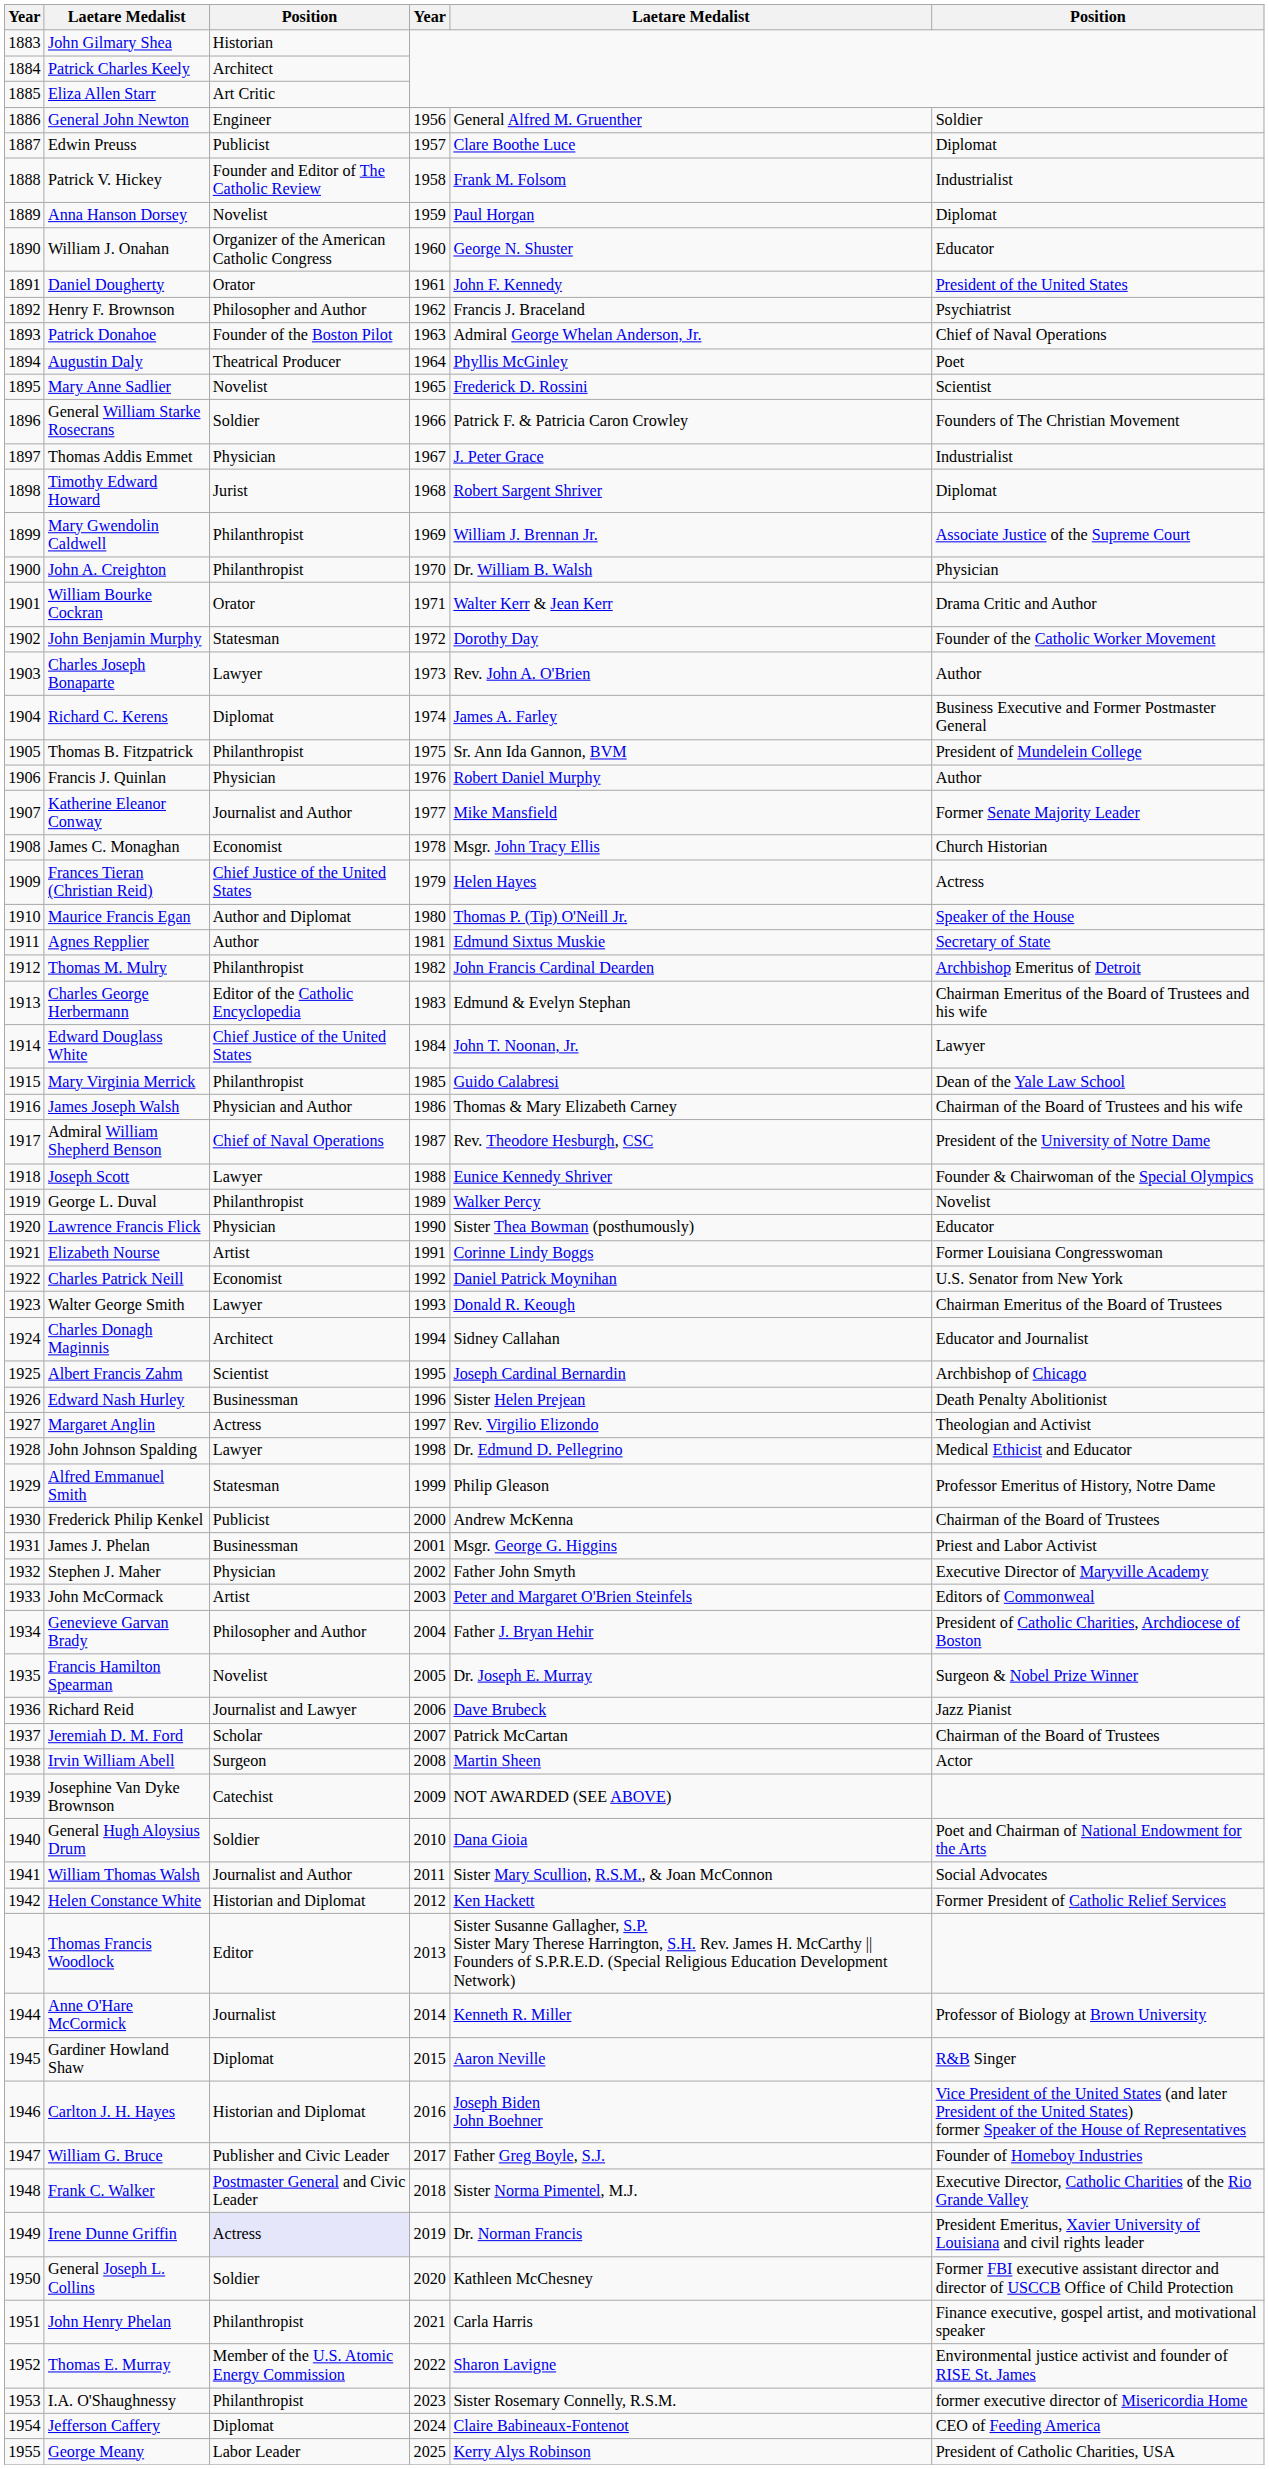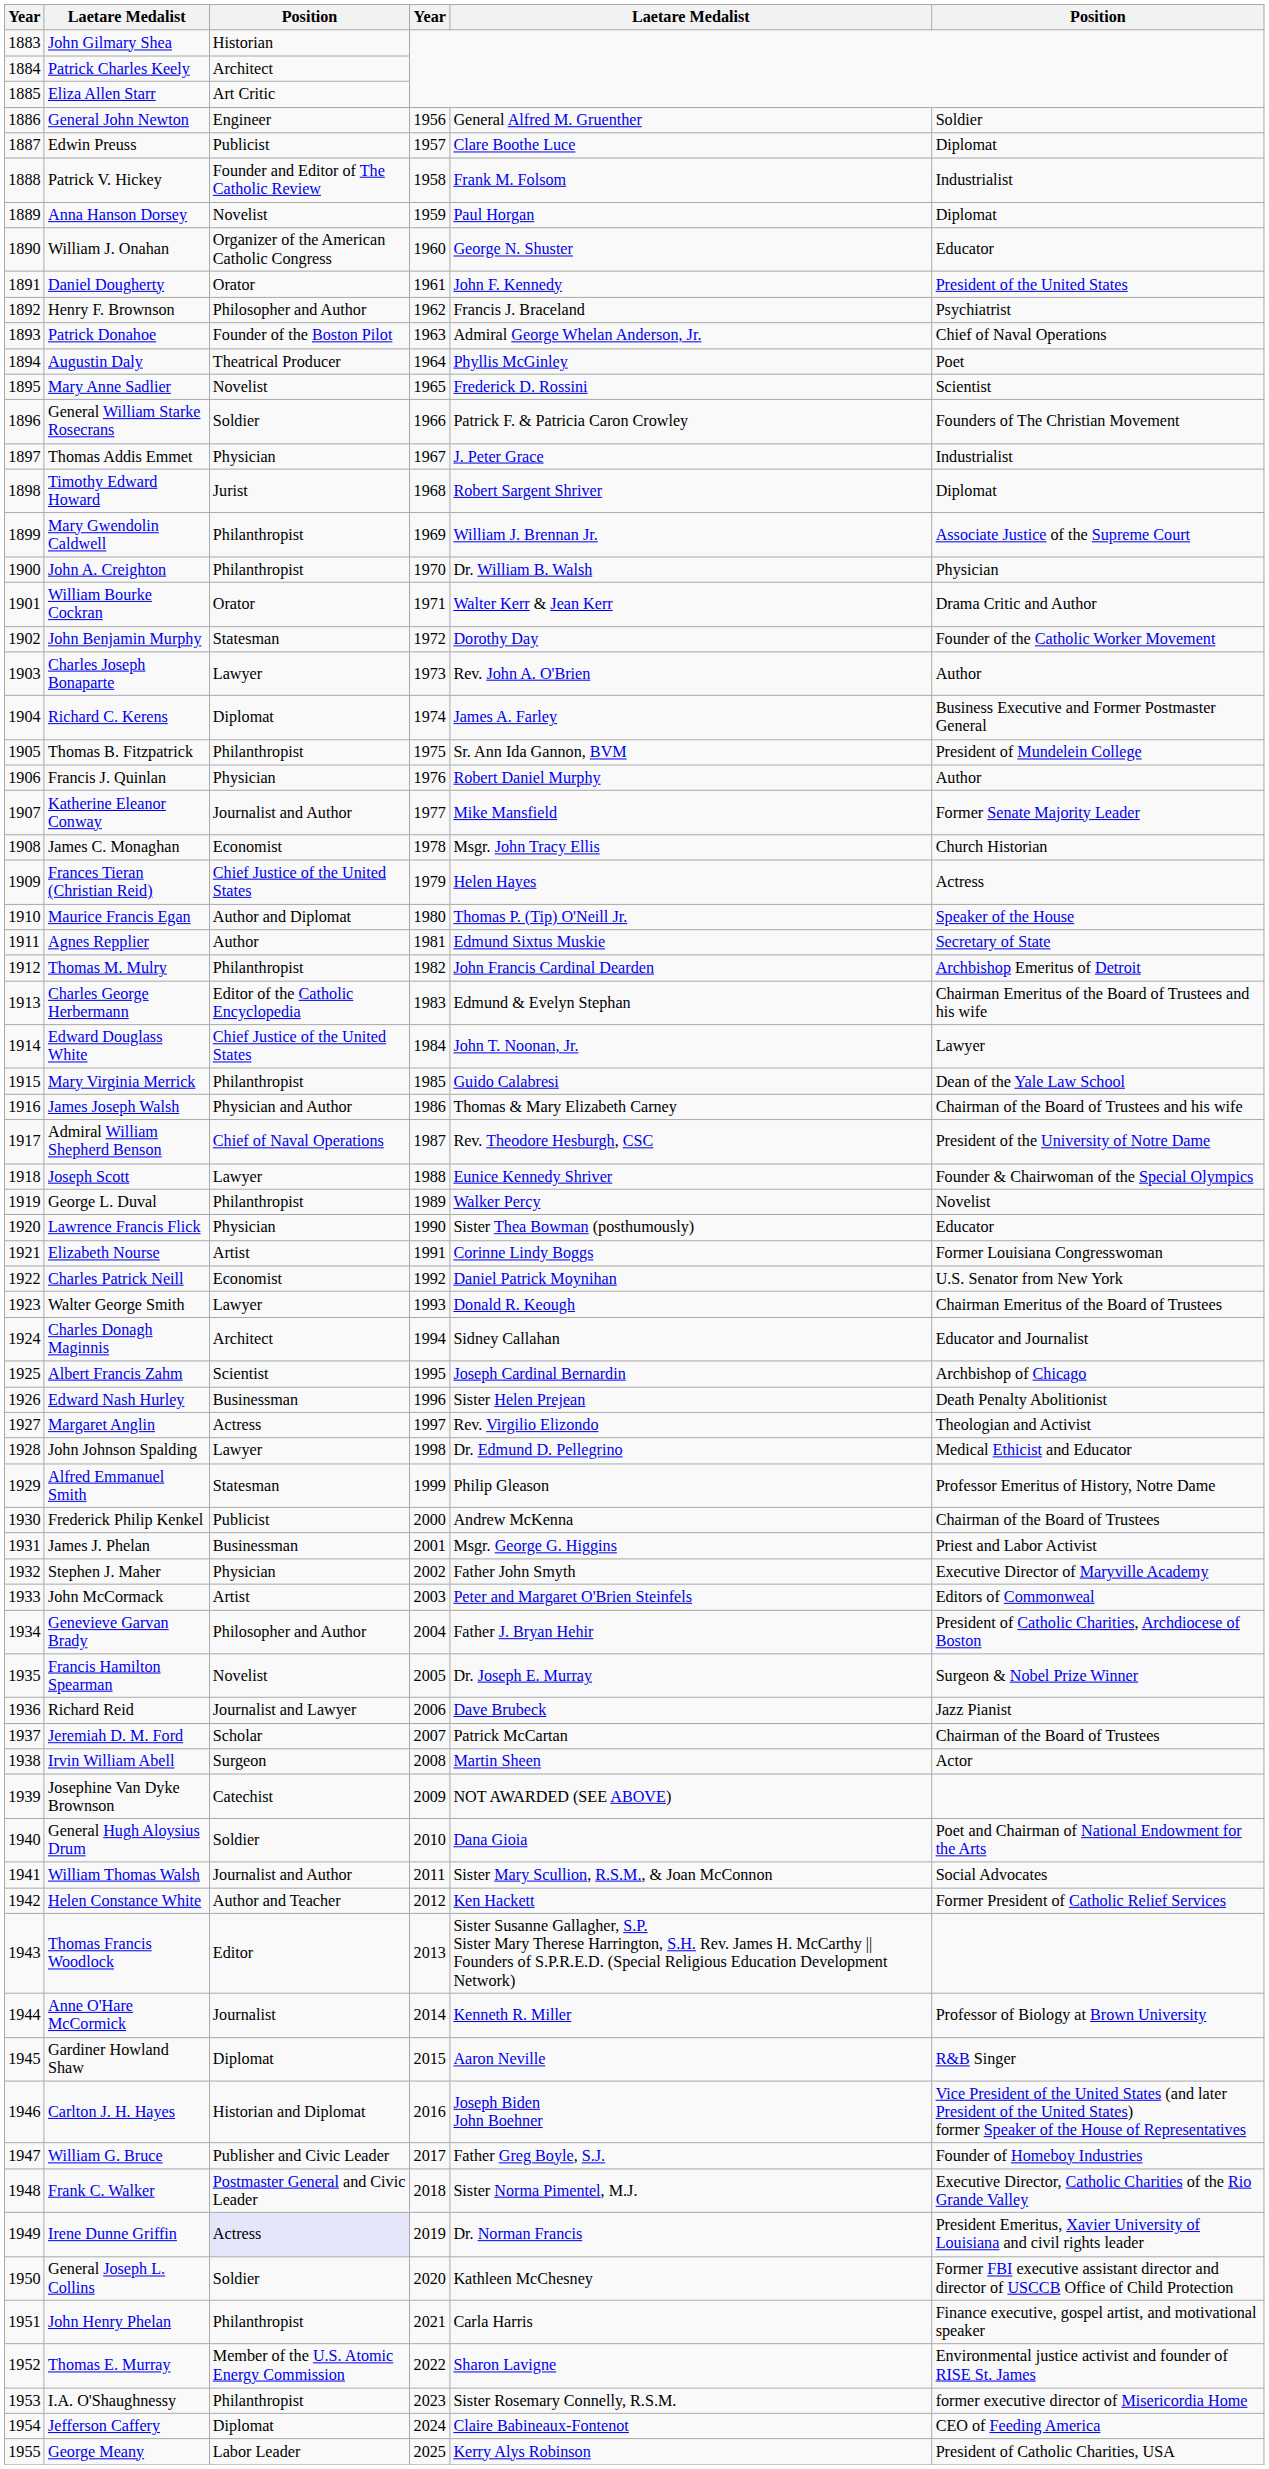Helen Constance White | column 3: Historian and Diplomat -> Author and Teacher
